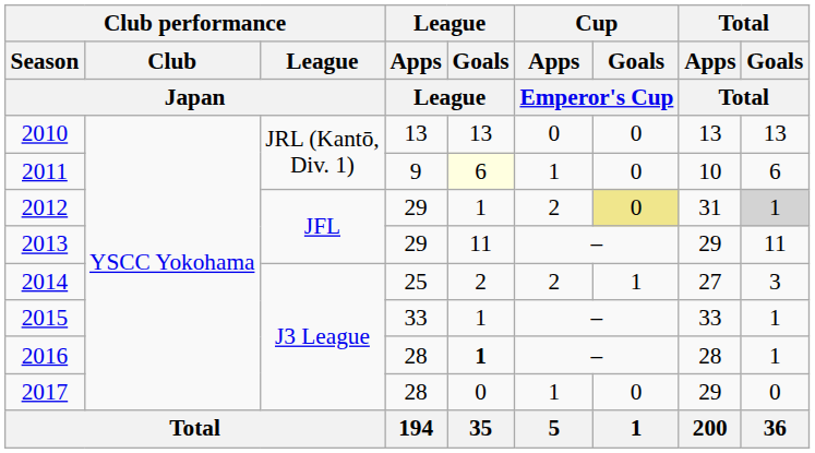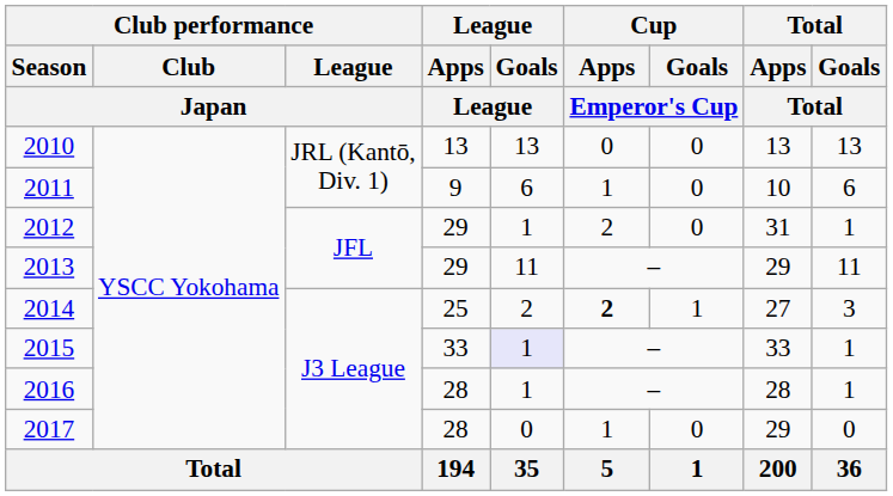2011 | League / Goals / League: lightyellow background -> no background
2012 | Cup / Goals / Emperor's Cup: khaki background -> no background
2012 | Total / Goals / Total: lightgrey background -> no background
2014 | Cup / Apps / Emperor's Cup: normal -> bold
2015 | League / Goals / League: no background -> lavender background
2016 | League / Goals / League: bold -> normal
